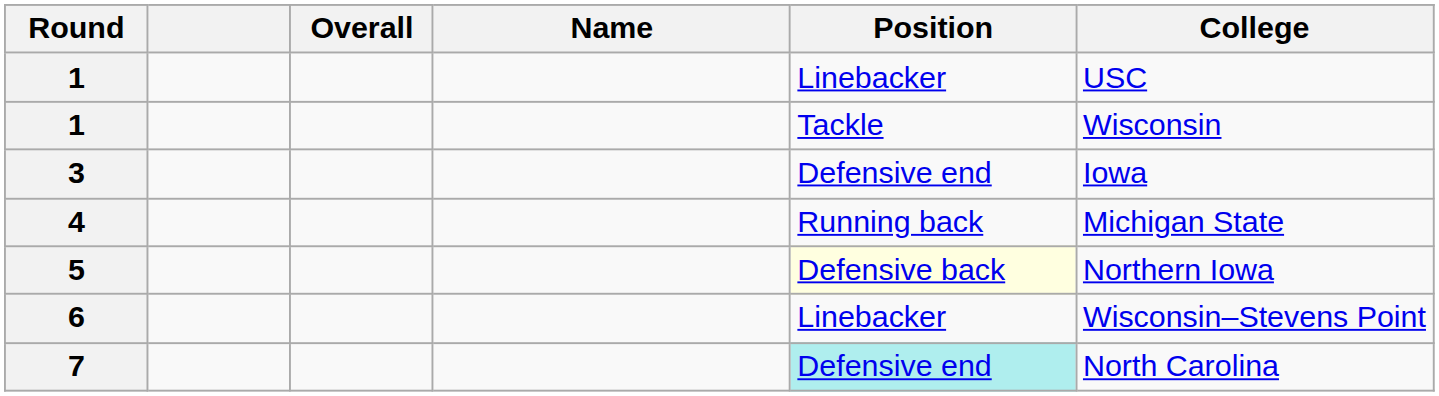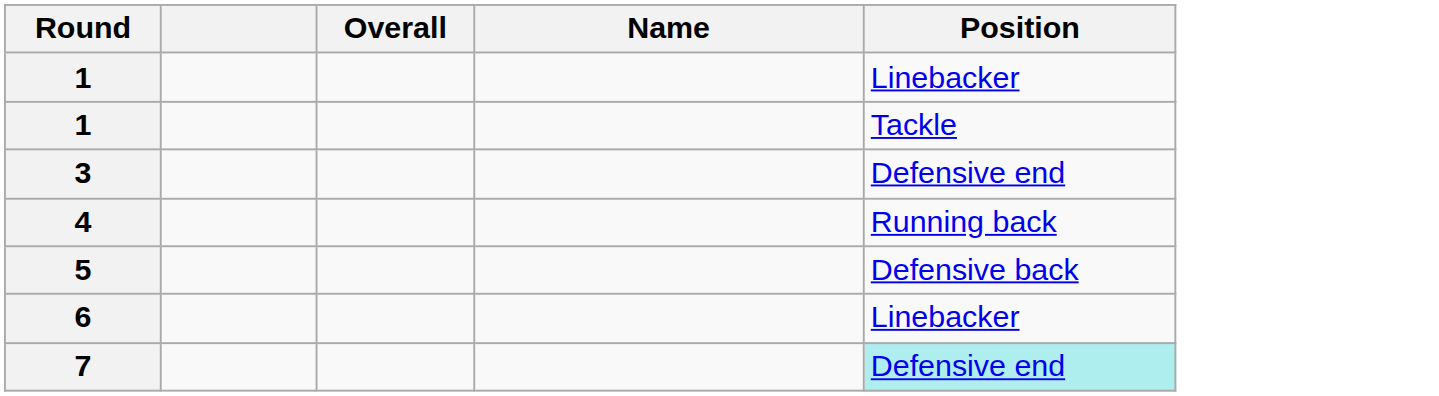- column: College | USC | Wisconsin | Iowa | Michigan State | Northern Iowa | Wisconsin–Stevens Point | North Carolina
5 | Position: lightyellow background -> no background
